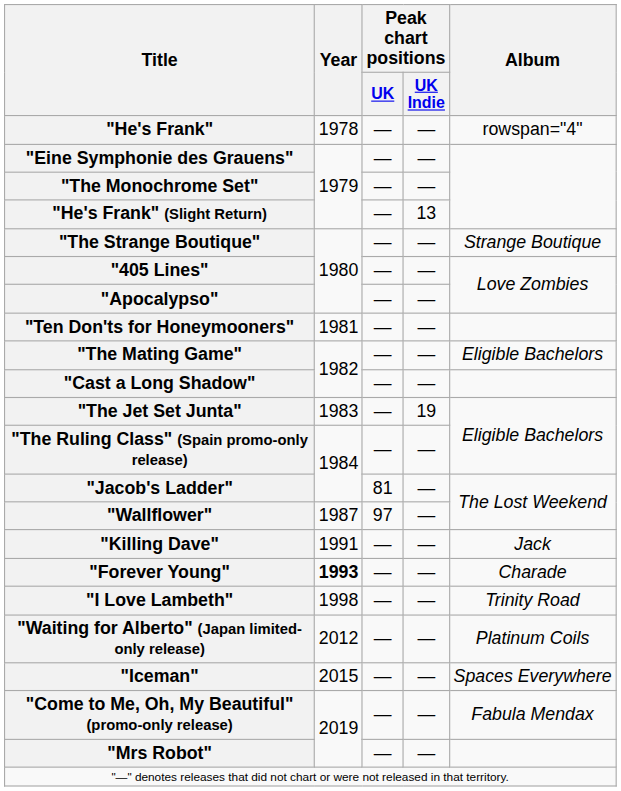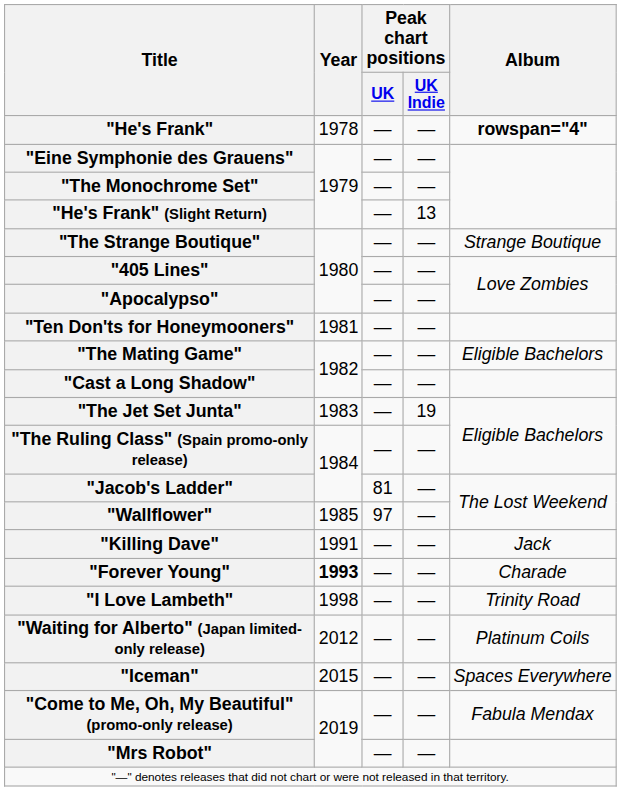"He's Frank" | Album: normal -> bold
"Wallflower" | Year: 1987 -> 1985
